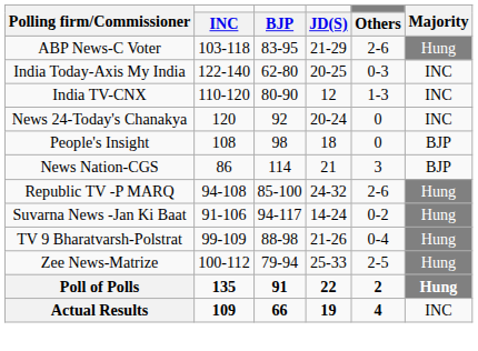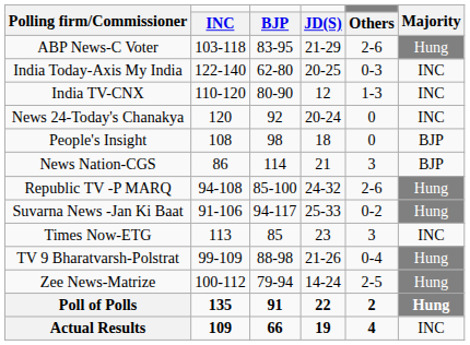Suvarna News -Jan Ki Baat | JD(S): 14-24 -> 25-33
+ row: Times Now-ETG | 113 | 85 | 23 | 3 | INC
Zee News-Matrize | JD(S): 25-33 -> 14-24
